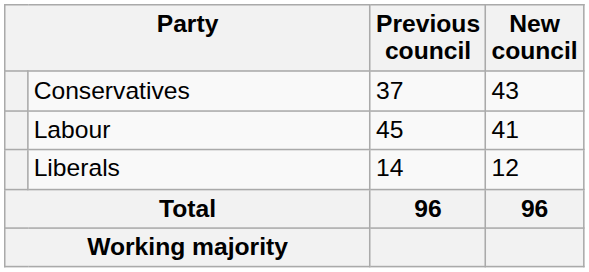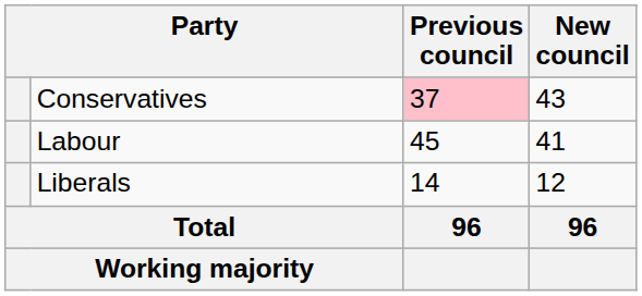Conservatives | Previous council: no background -> pink background
